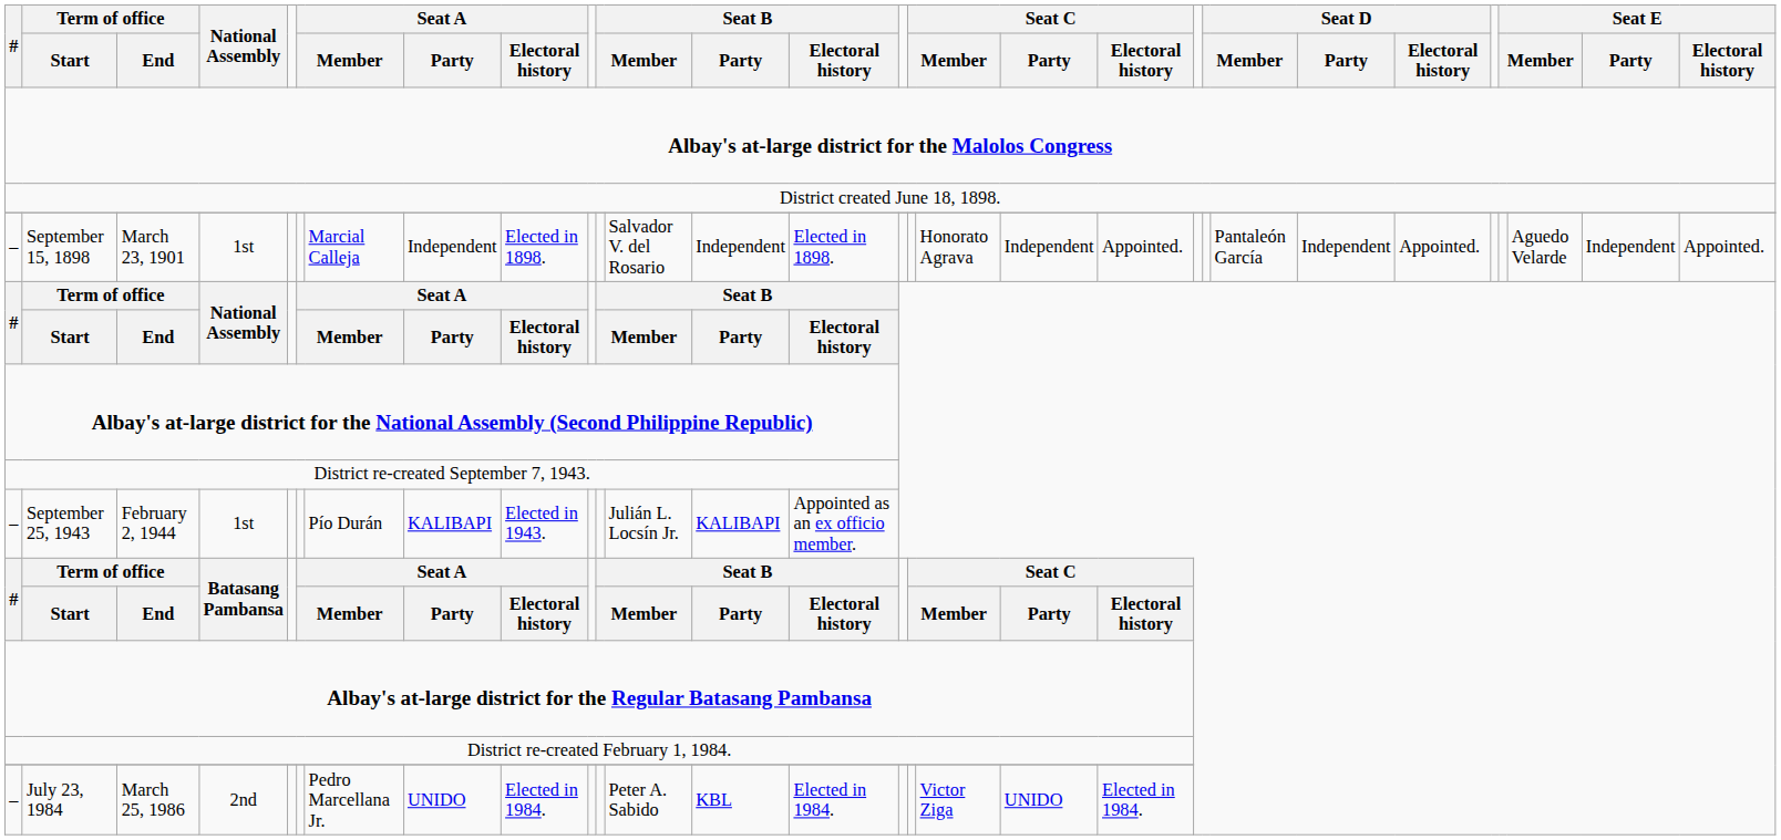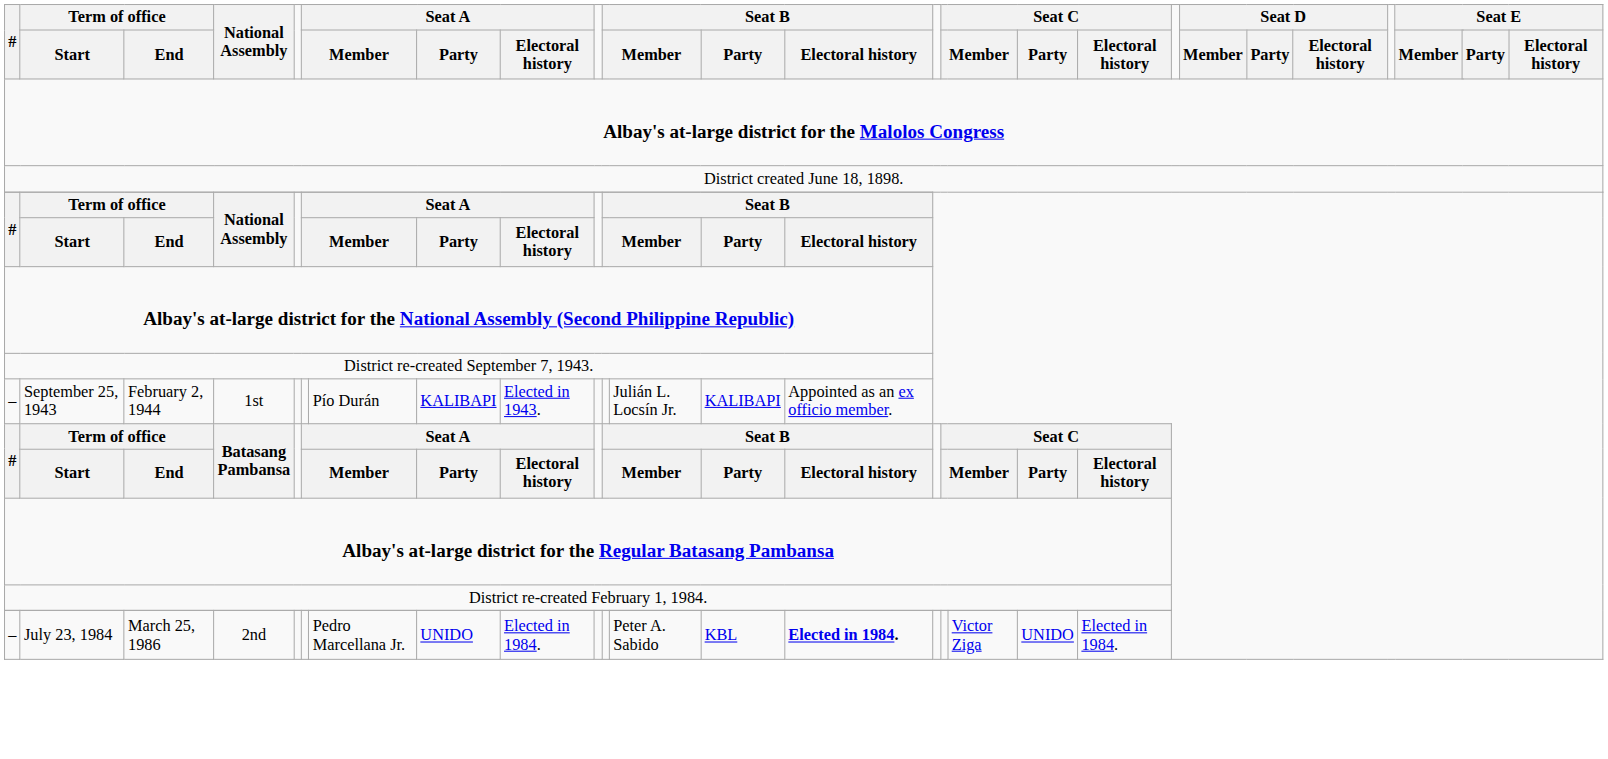- row: – | September 15, 1898 | March 23, 1901 | 1st | Marcial Calleja | Independent | Elected in 1898. | Salvador V. del Rosario | Independent | Elected in 1898. | Honorato Agrava | Independent | Appointed. | Pantaleón García | Independent | Appointed. | Aguedo Velarde | Independent | Appointed.
July 23, 1984 | Seat B / Electoral history: normal -> bold
